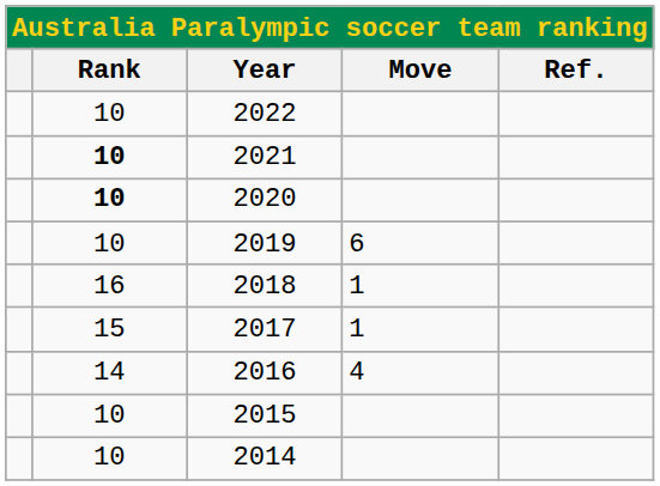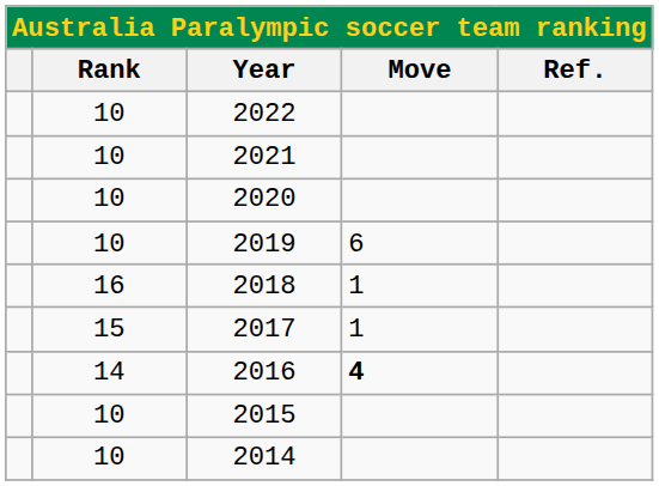2021 | Rank: bold -> normal
2020 | Rank: bold -> normal
2016 | Move: normal -> bold
